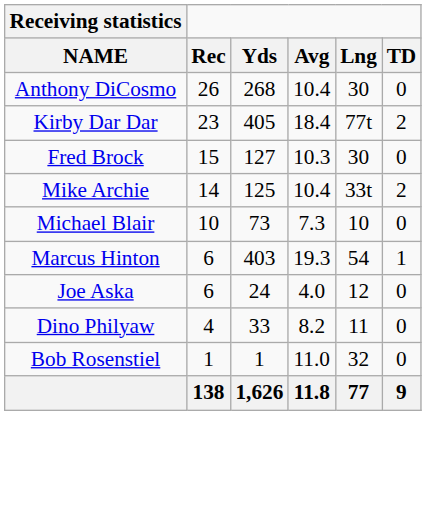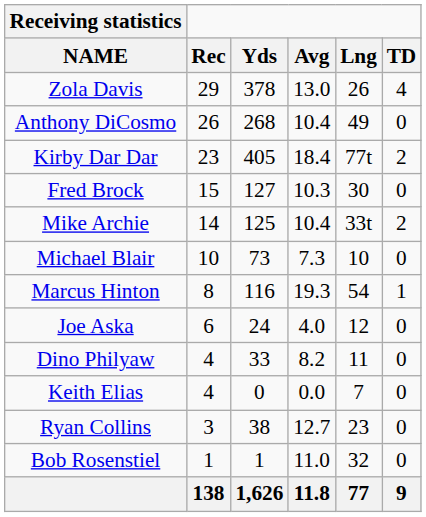+ row: Zola Davis | 29 | 378 | 13.0 | 26 | 4
Anthony DiCosmo | Lng: 30 -> 49
Marcus Hinton | Rec: 6 -> 8
Marcus Hinton | Yds: 403 -> 116
+ row: Keith Elias | 4 | 0 | 0.0 | 7 | 0
+ row: Ryan Collins | 3 | 38 | 12.7 | 23 | 0
